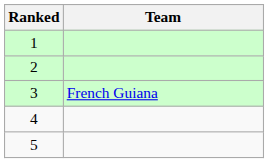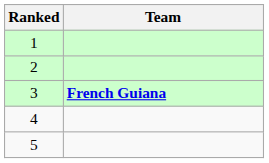3 | Team: normal -> bold
